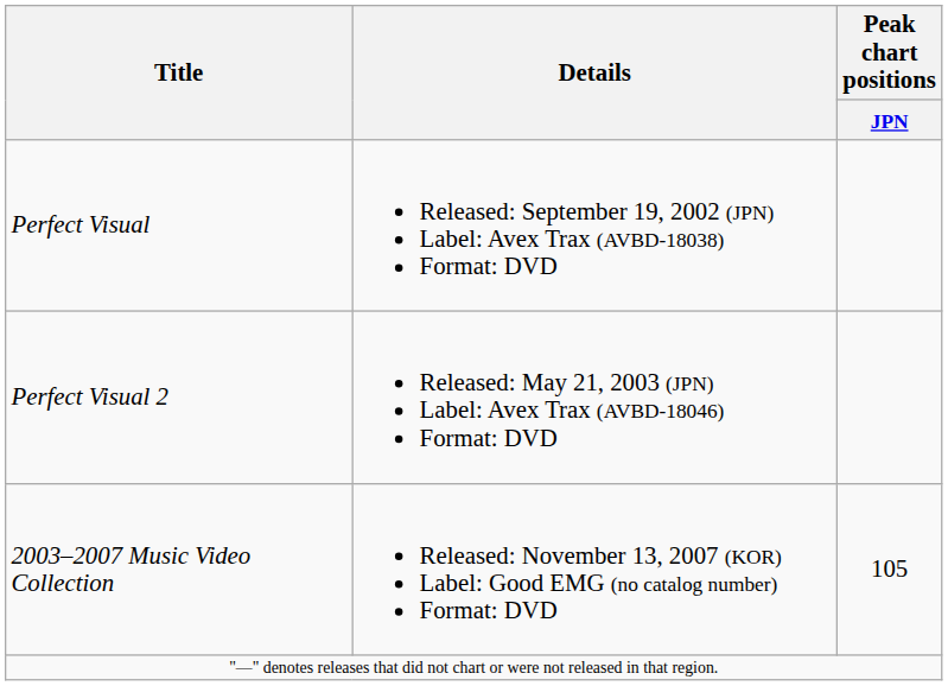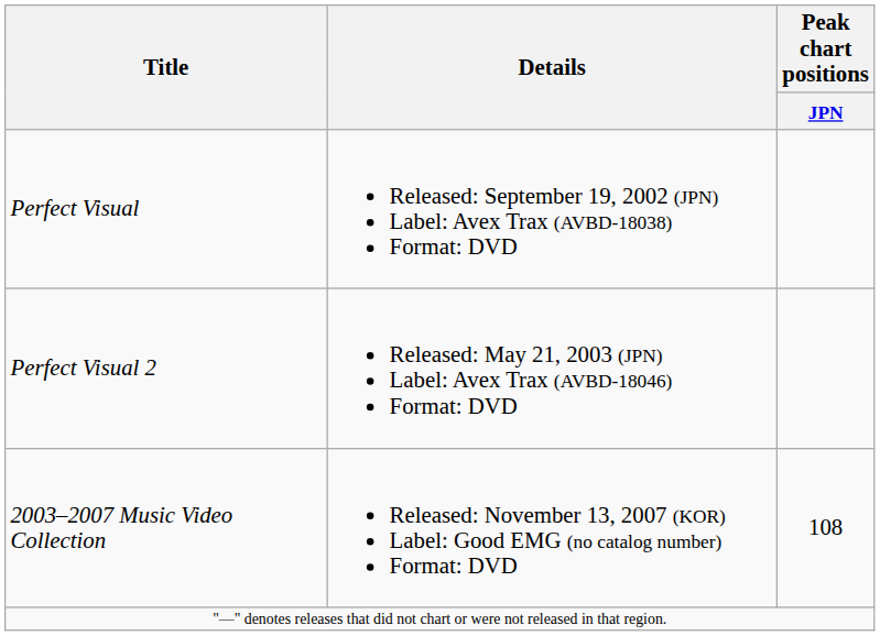2003–2007 Music Video Collection | Peak chart positions / JPN: 105 -> 108
